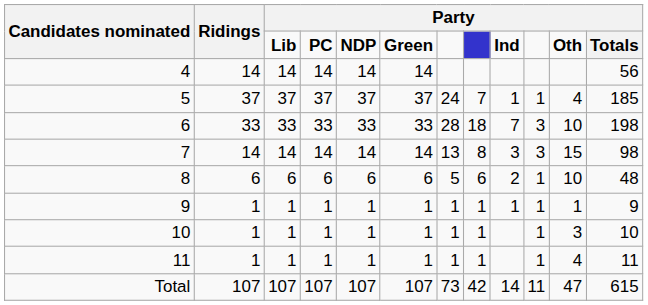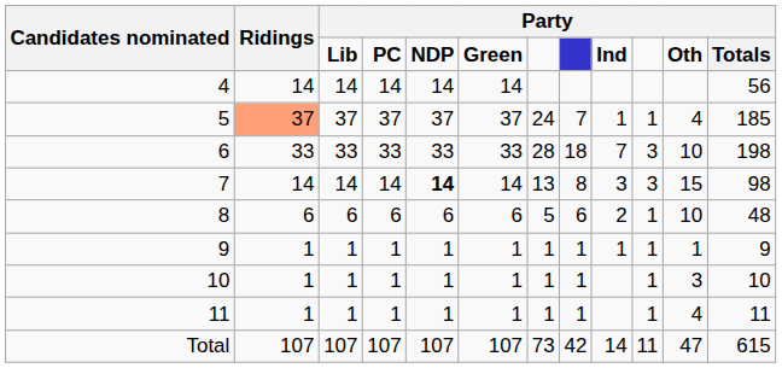row 4 | Ridings: no background -> lightsalmon background
row 6 | column 5: normal -> bold
